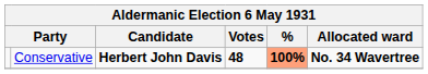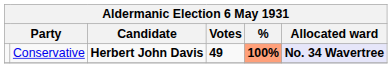Conservative | Votes: 48 -> 49
Conservative | Allocated ward: no background -> lavender background
